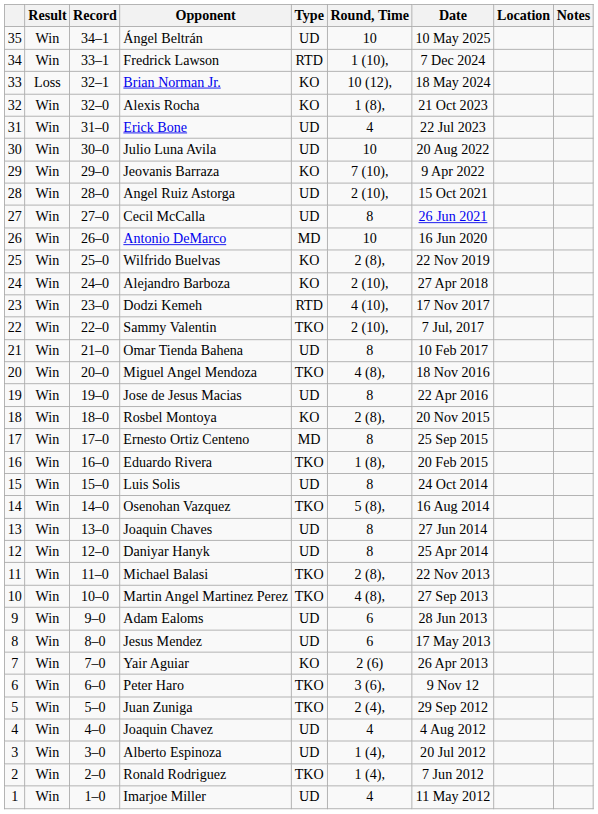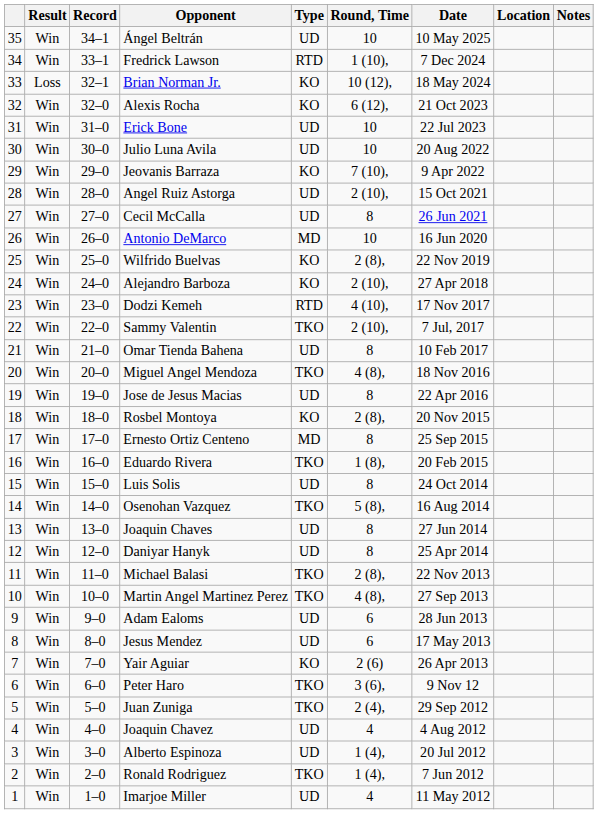Alexis Rocha | Round, Time: 1 (8), -> 6 (12),
Erick Bone | Round, Time: 4 -> 10
